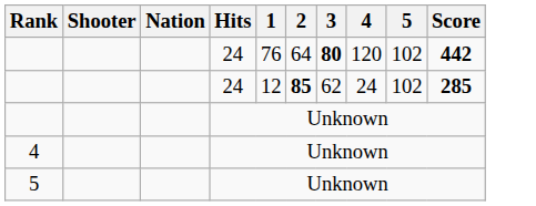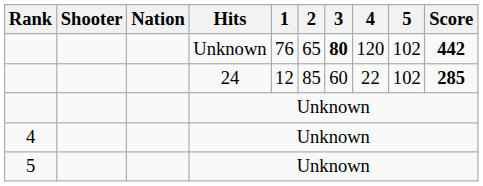row 2 | Hits: 24 -> Unknown
row 2 | 2: 64 -> 65
row 3 | 2: bold -> normal
row 3 | 3: 62 -> 60
row 3 | 4: 24 -> 22
